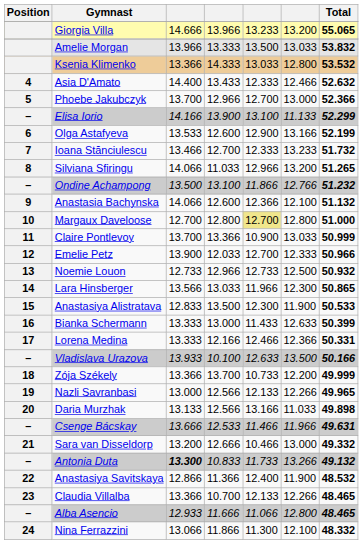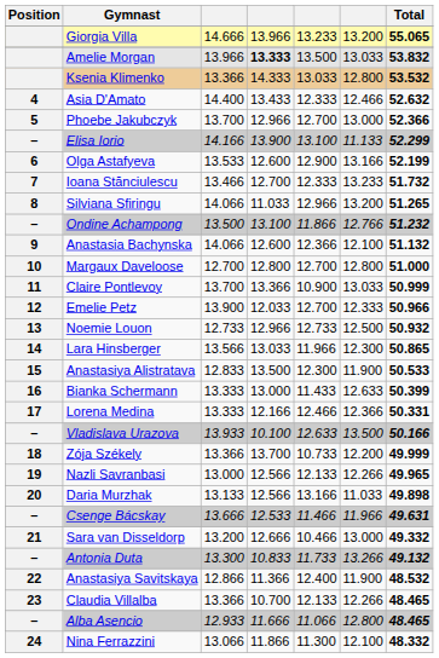Amelie Morgan | column 4: normal -> bold
Margaux Daveloose | column 5: khaki background -> no background
Antonia Duta | column 3: bold -> normal
